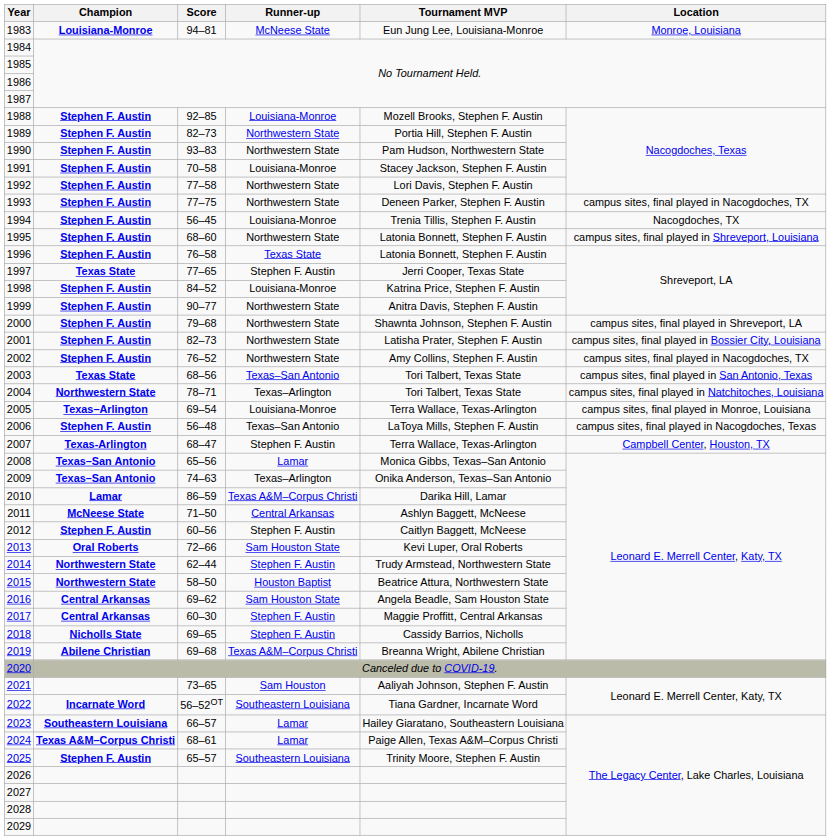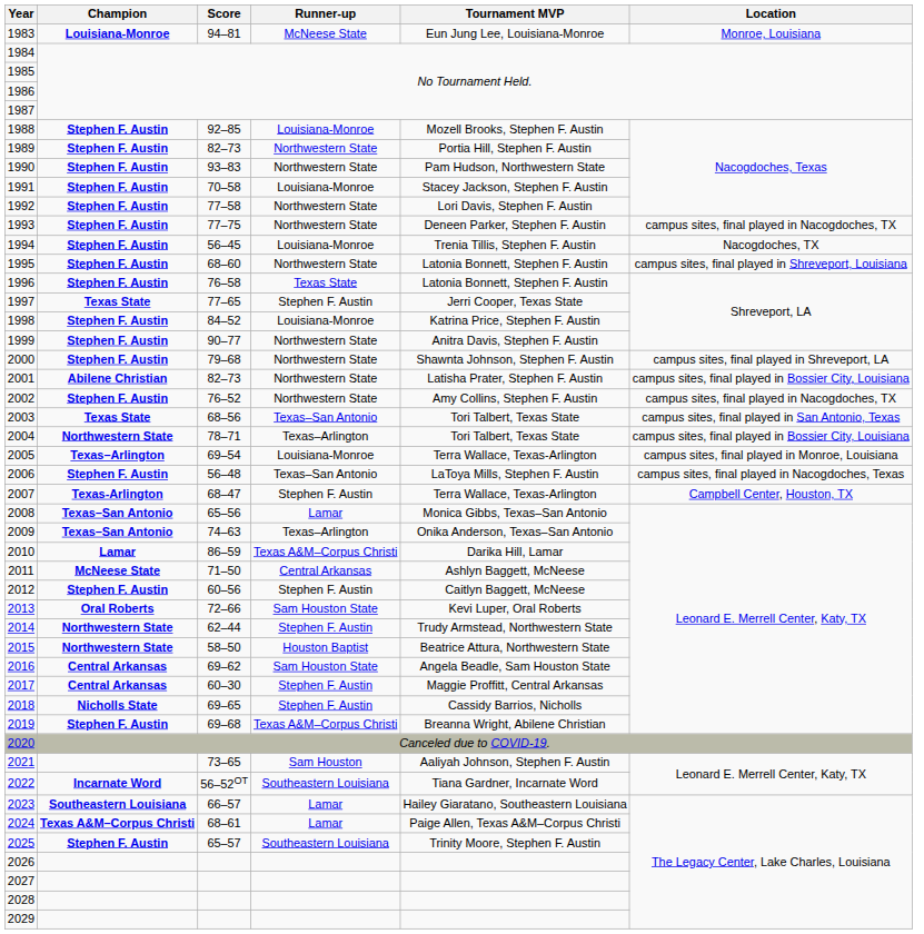2001 | Champion: Stephen F. Austin -> Abilene Christian
2004 | Location: campus sites, final played in Natchitoches, Louisiana -> campus sites, final played in Bossier City, Louisiana
2019 | Champion: Abilene Christian -> Stephen F. Austin
